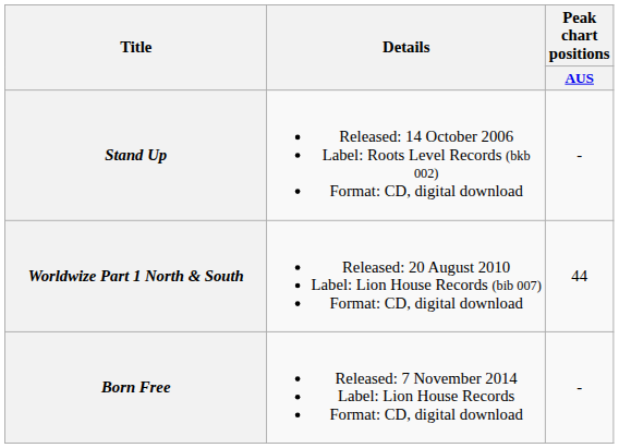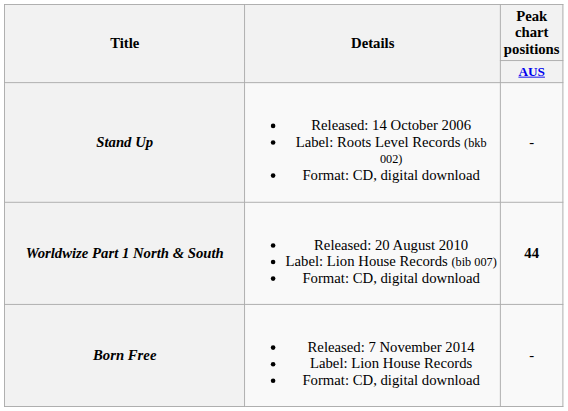Worldwize Part 1 North & South | Peak chart positions / AUS: normal -> bold
